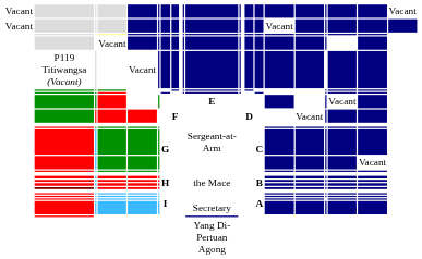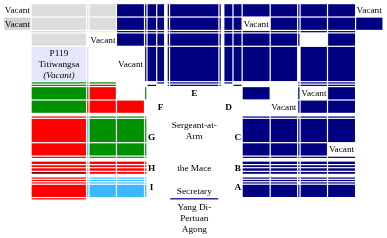row 2 | column 1: no background -> lightgrey background
row 4 | column 2: no background -> lavender background
